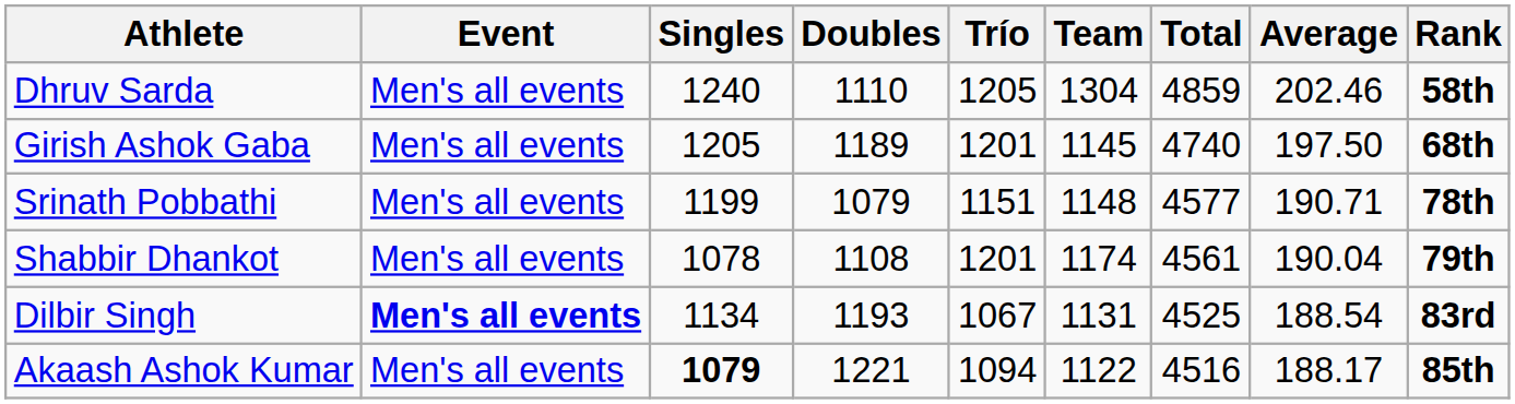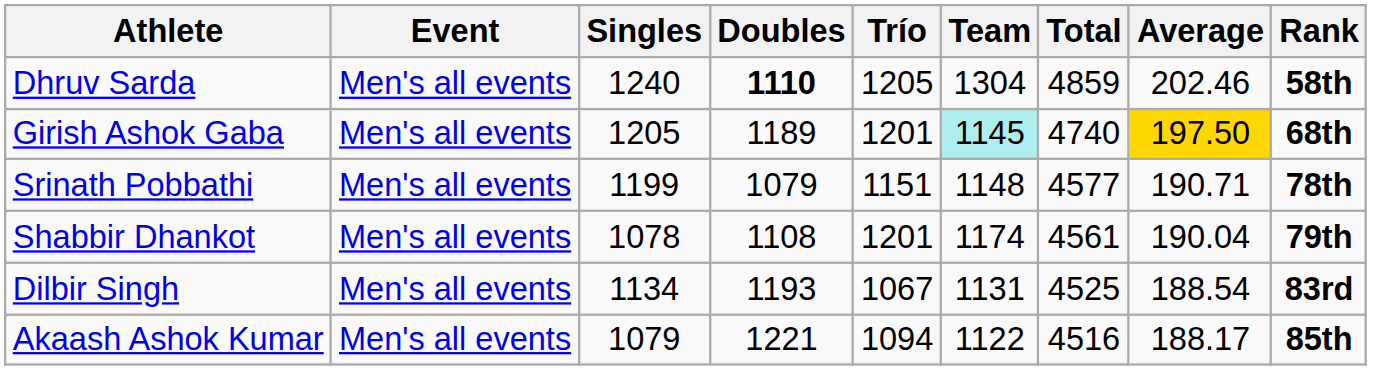row 2 | Doubles: normal -> bold
row 3 | Team: no background -> paleturquoise background
row 3 | Average: no background -> gold background
row 6 | Event: bold -> normal
row 7 | Singles: bold -> normal
